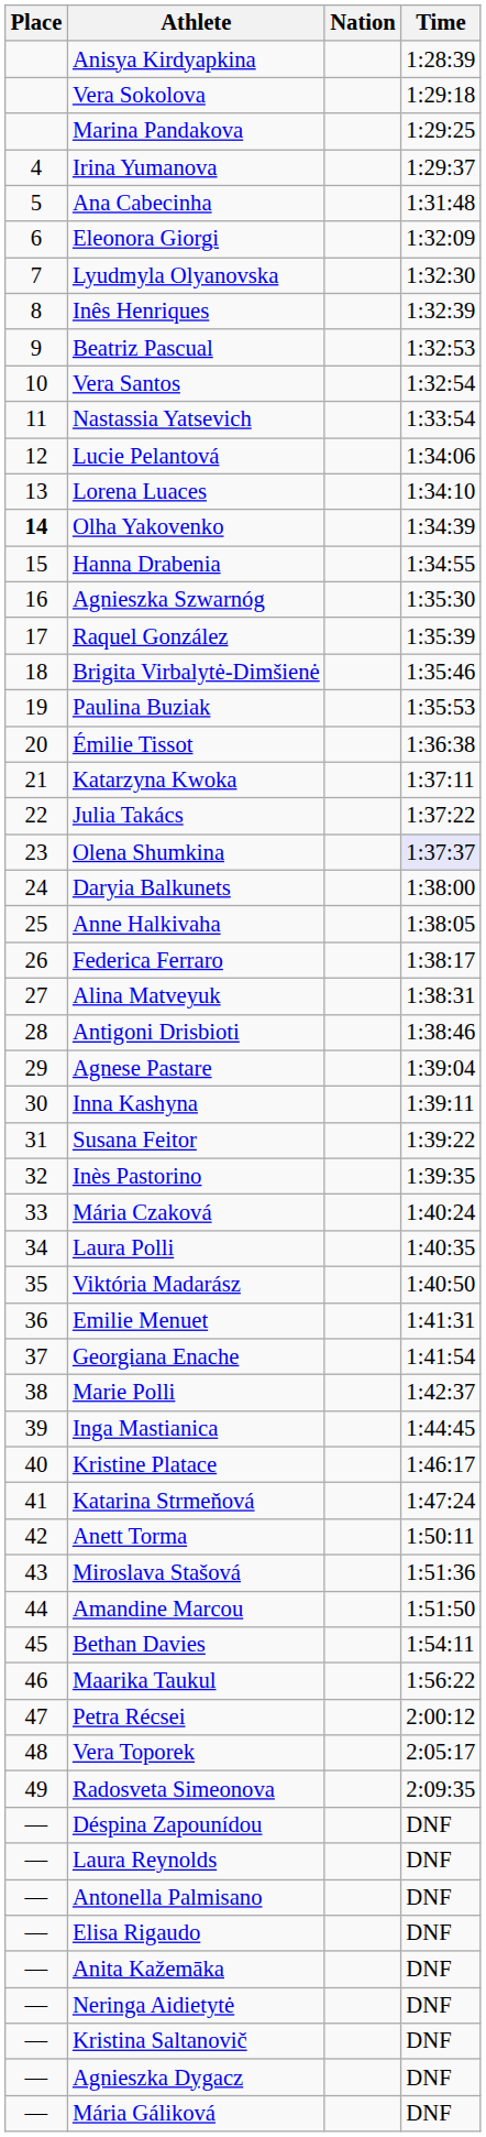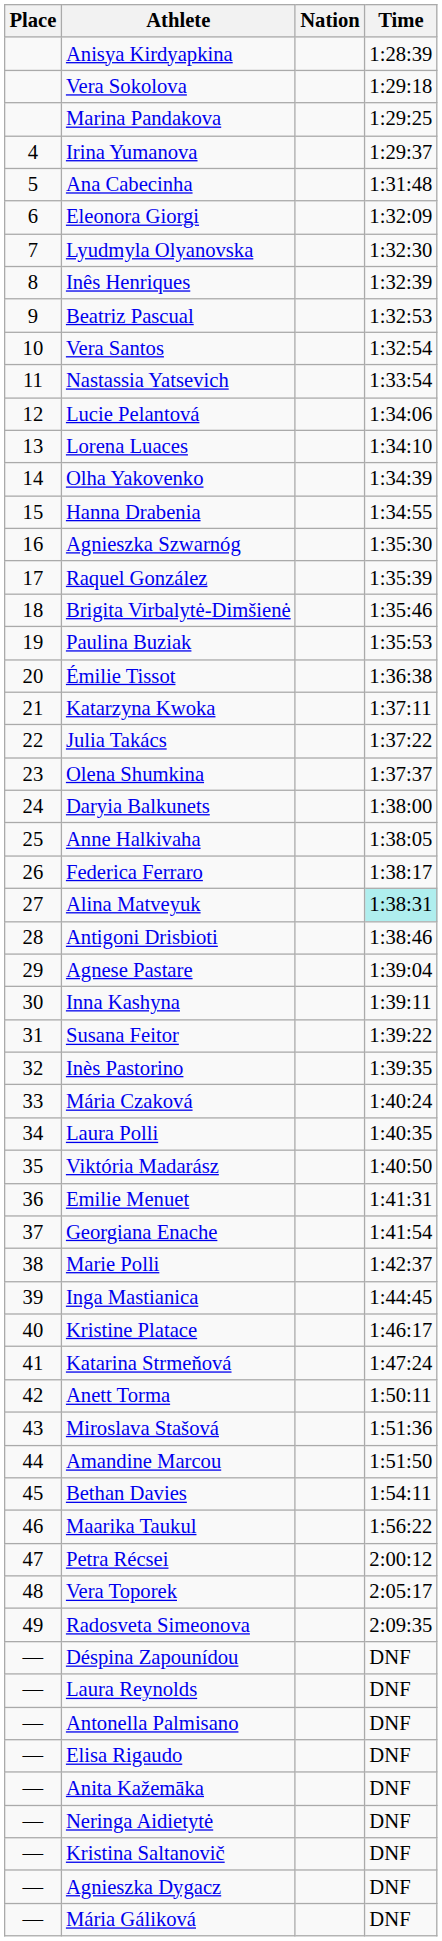Olha Yakovenko | Place: bold -> normal
Olena Shumkina | Time: lavender background -> no background
Alina Matveyuk | Time: no background -> paleturquoise background
